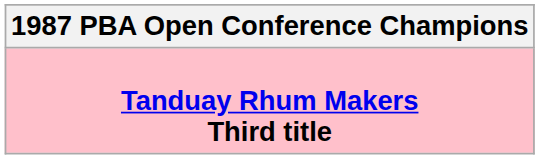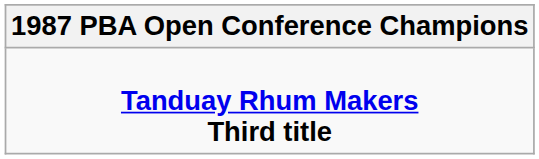row 2 | column 1: pink background -> no background
